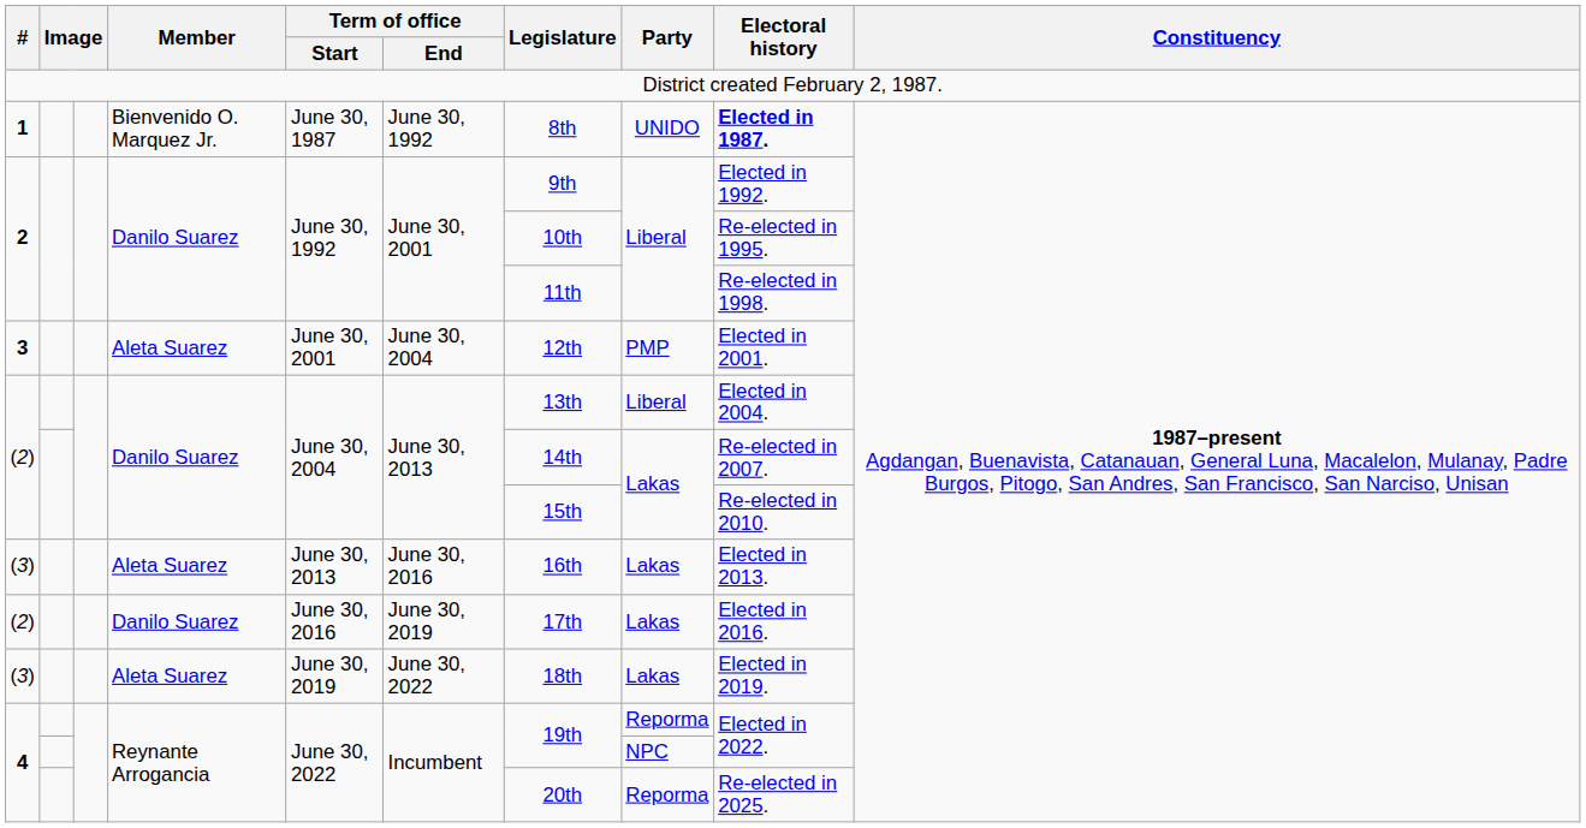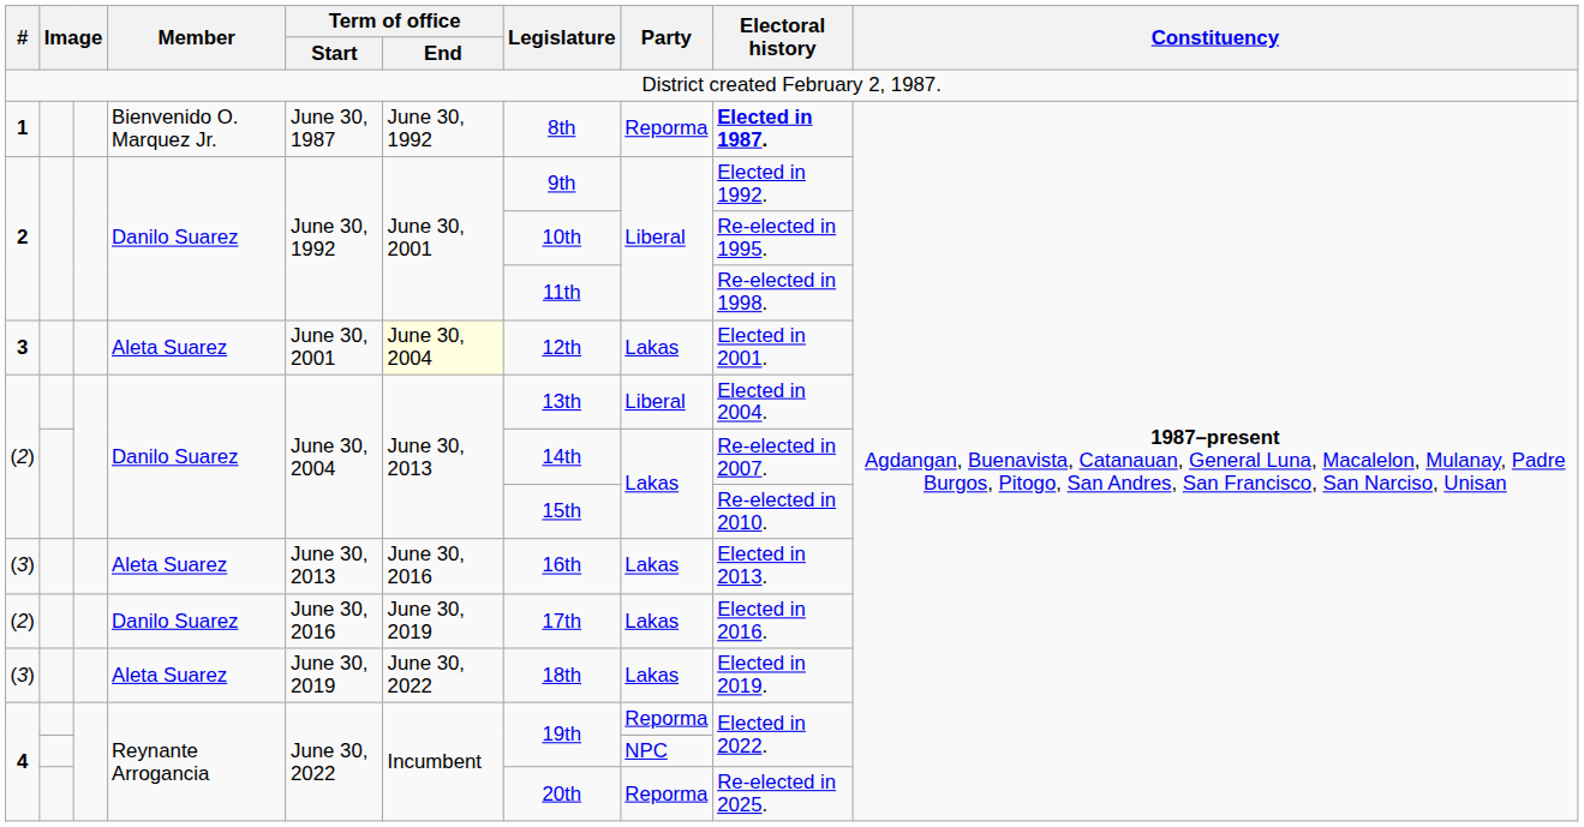1 | Party: UNIDO -> Reporma
3 | Term of office / End: no background -> lightyellow background
3 | Party: PMP -> Lakas
